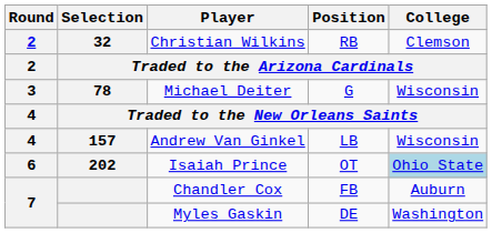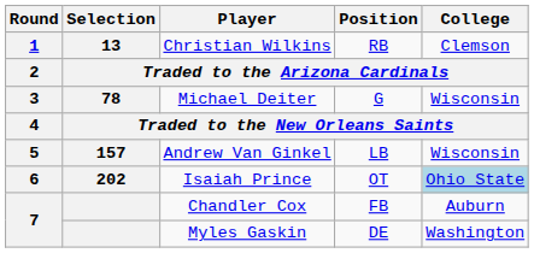Christian Wilkins | Round: 2 -> 1
Christian Wilkins | Selection: 32 -> 13
Andrew Van Ginkel | Round: 4 -> 5
